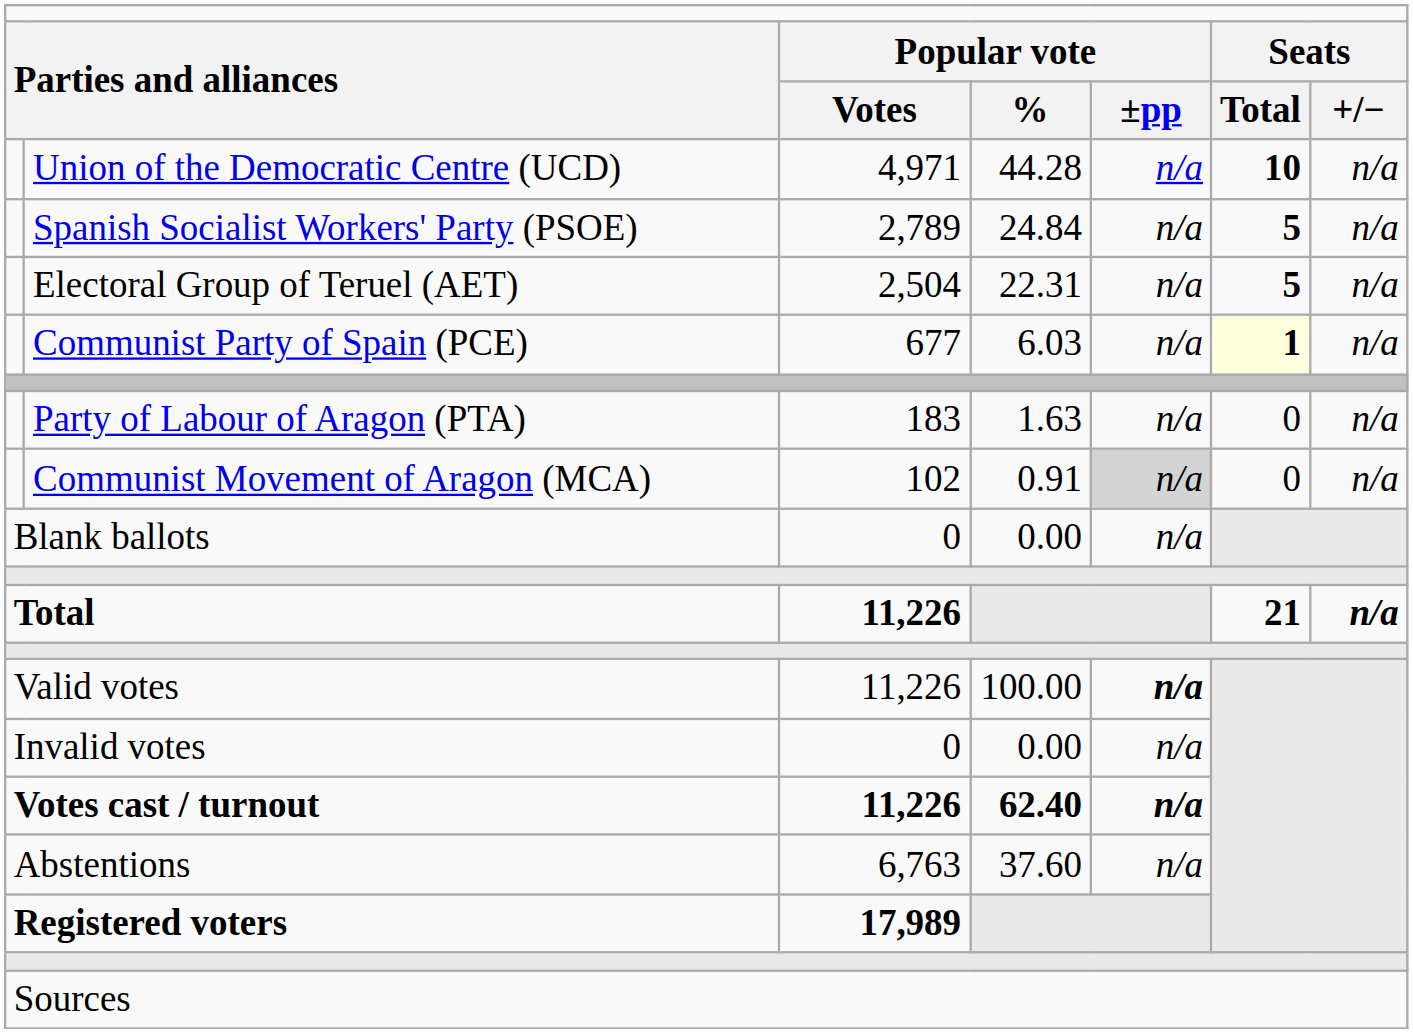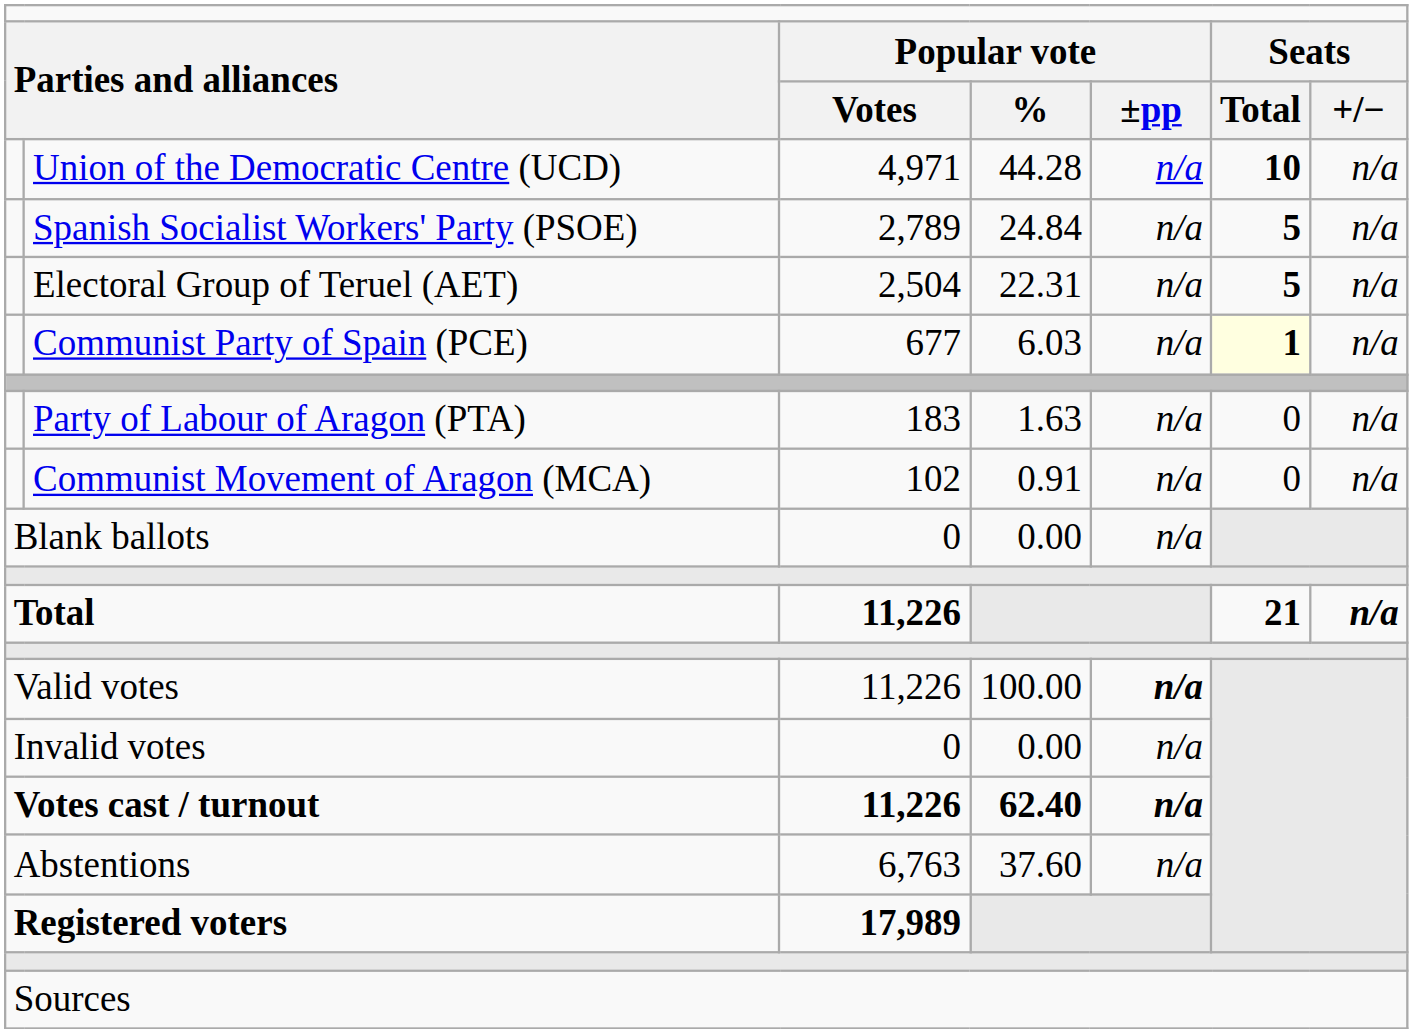Communist Movement of Aragon (MCA) | column 5: lightgrey background -> no background
